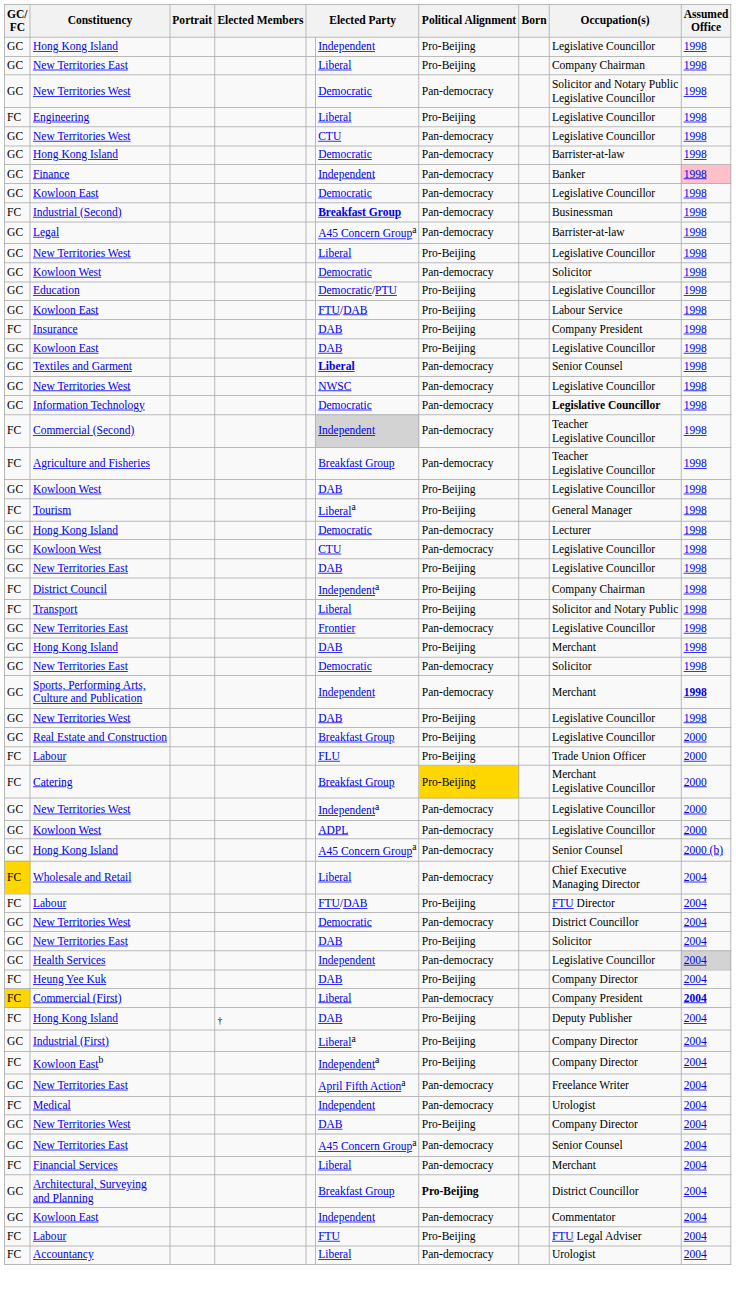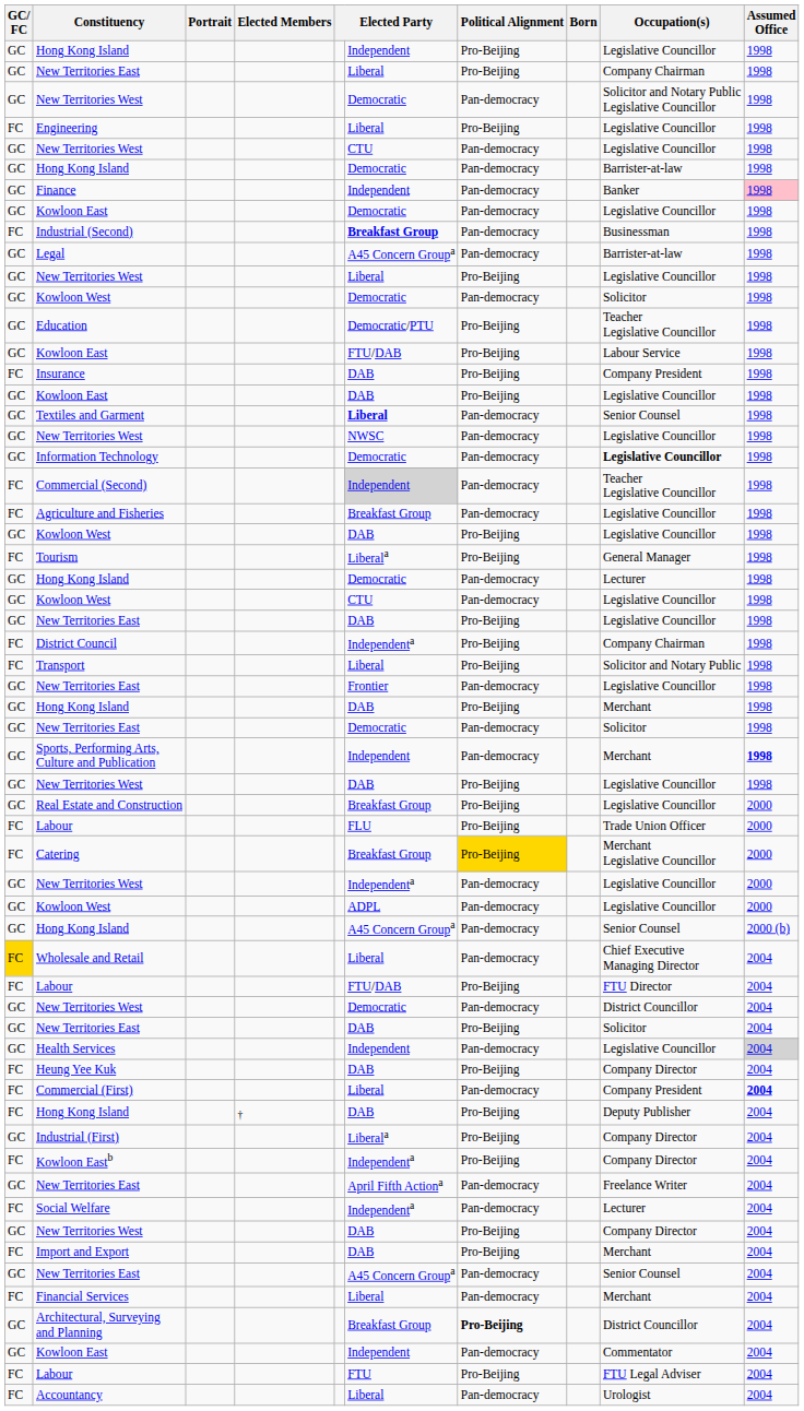Education | Occupation(s): Legislative Councillor -> Teacher Legislative Councillor
Agriculture and Fisheries | Occupation(s): Teacher Legislative Councillor -> Legislative Councillor
Commercial (First) | GC/ FC: gold background -> no background
- row: FC | Medical | Independent | Pan-democracy | Urologist | 2004
+ row: FC | Social Welfare | Independenta | Pan-democracy | Lecturer | 2004
+ row: FC | Import and Export | DAB | Pro-Beijing | Merchant | 2004
